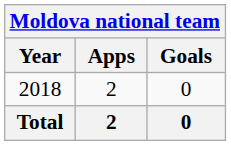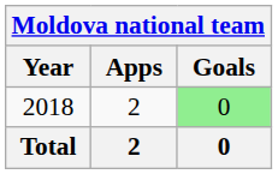2018 | Goals: no background -> lightgreen background
